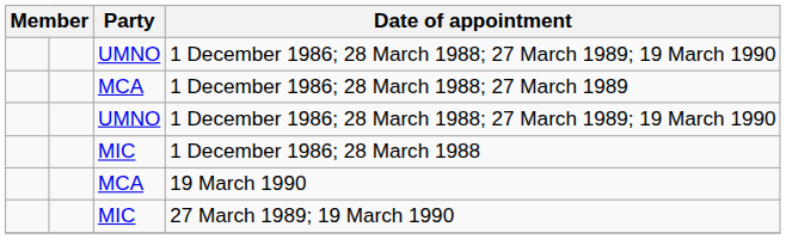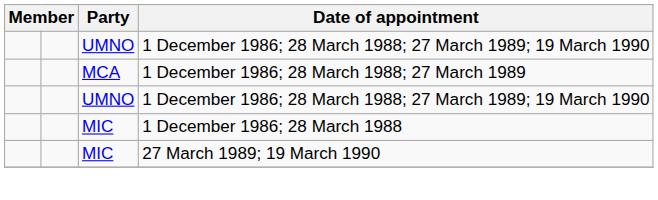- row: MCA | 19 March 1990
